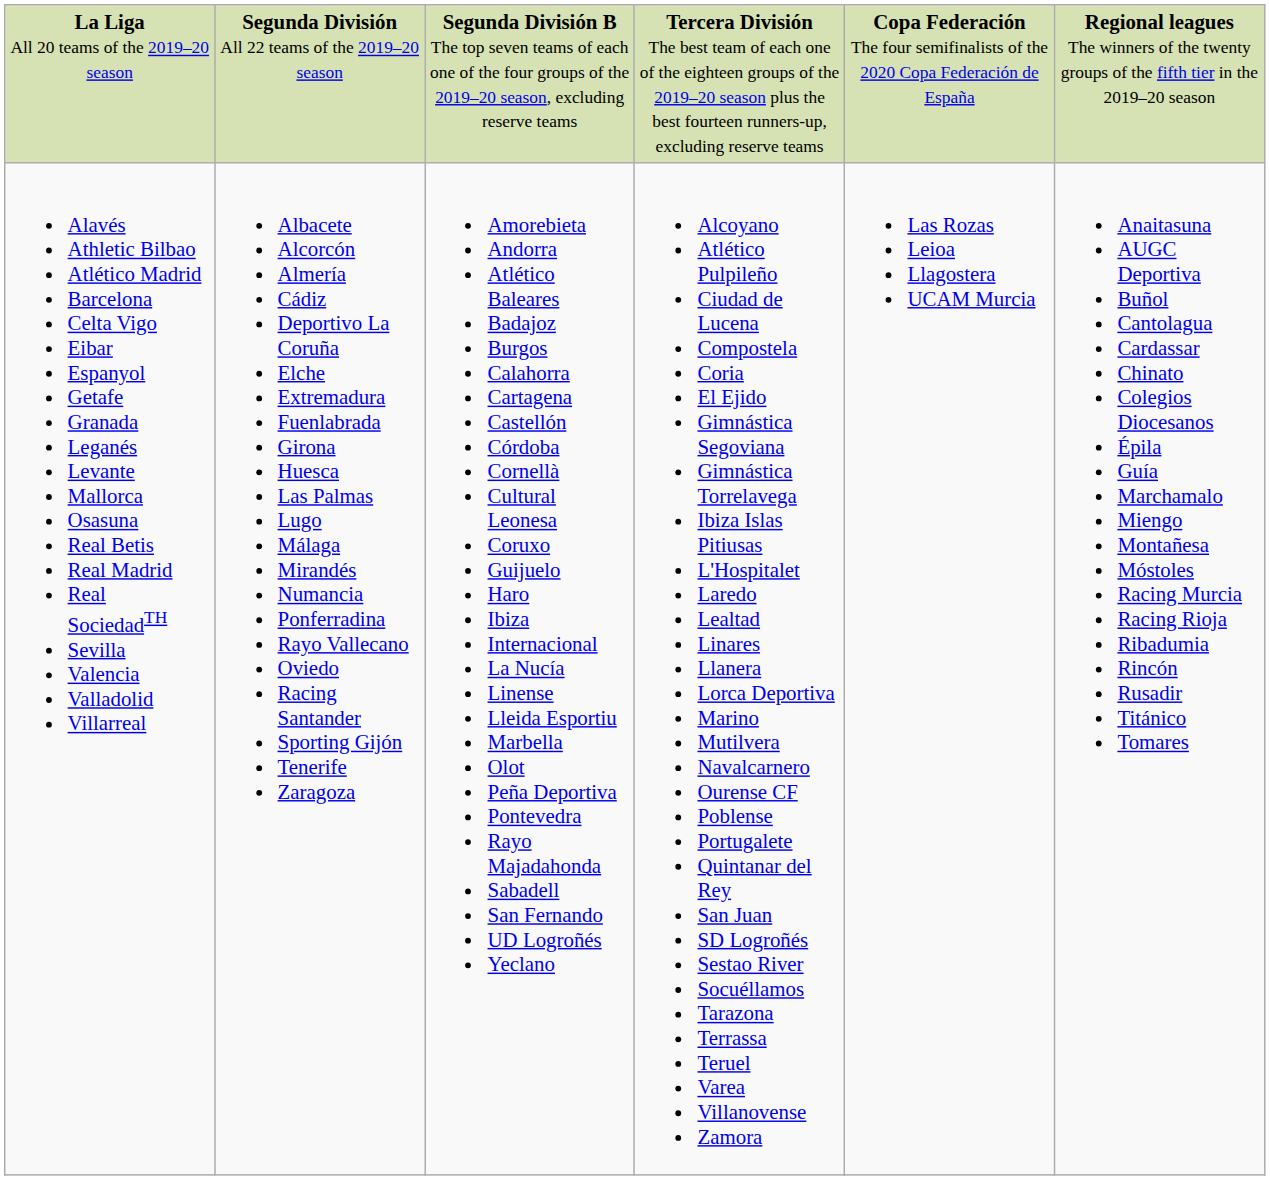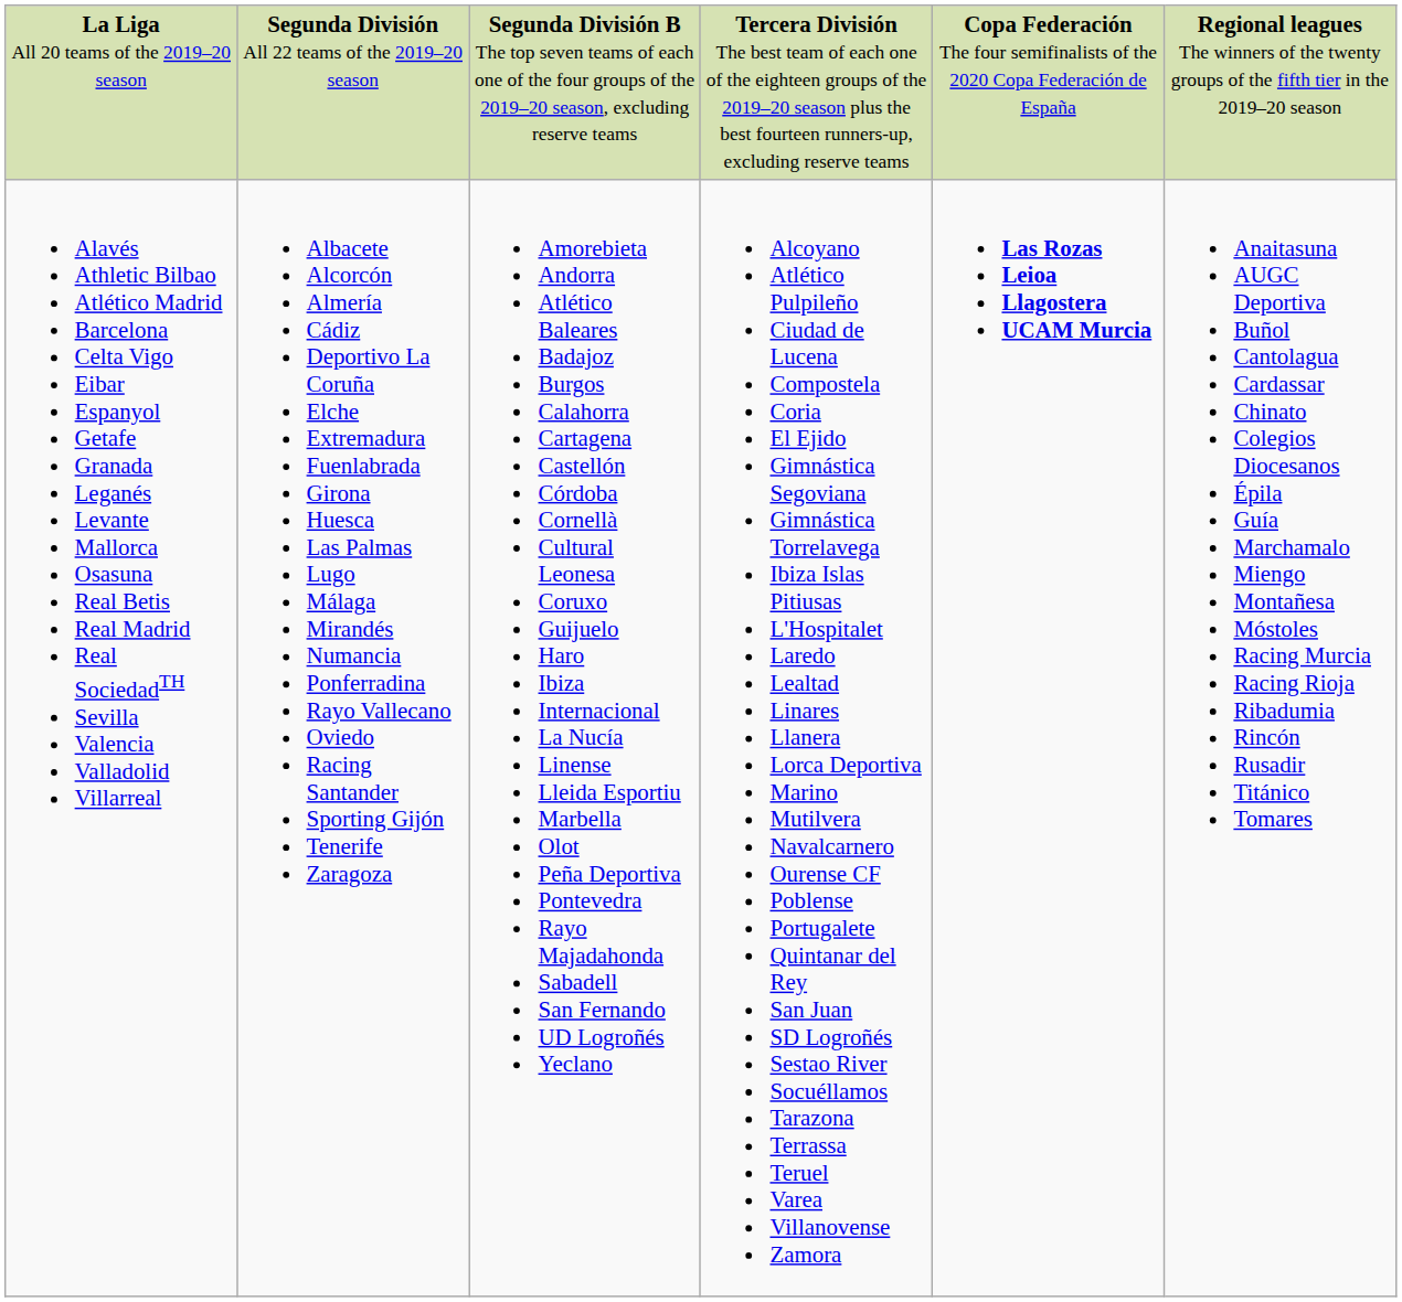row 2 | column 5: normal -> bold
